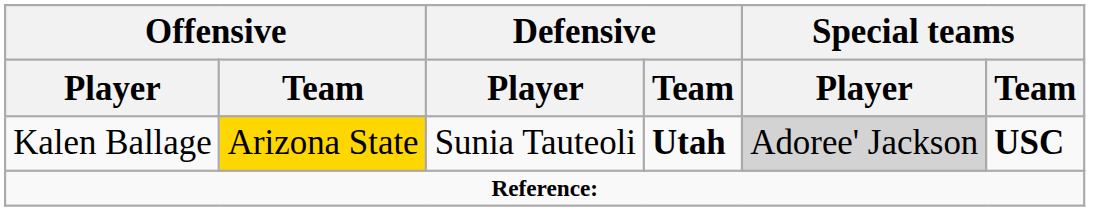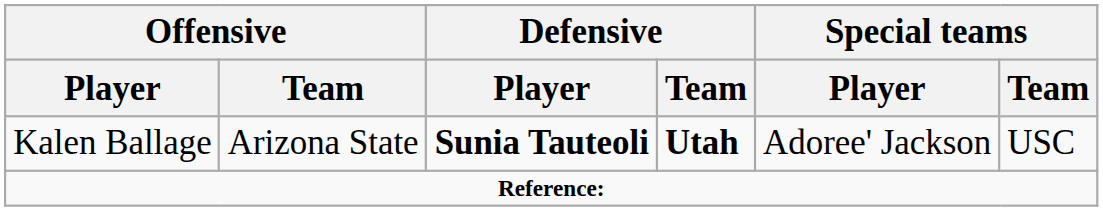Kalen Ballage | Offensive / Team: gold background -> no background
Kalen Ballage | Defensive / Player: normal -> bold
Kalen Ballage | Special teams / Player: lightgrey background -> no background
Kalen Ballage | Special teams / Team: bold -> normal
